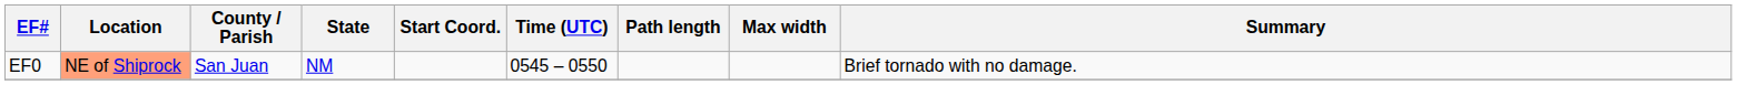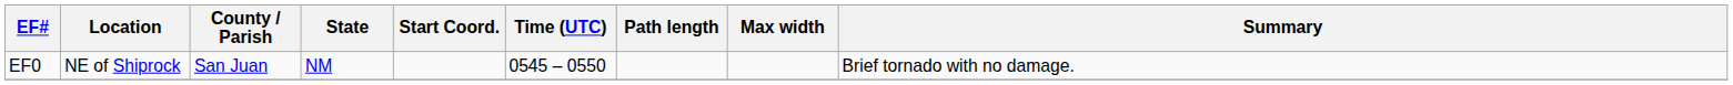EF0 | Location: lightsalmon background -> no background
